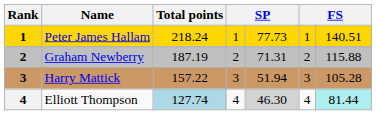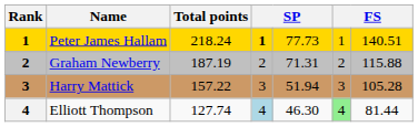Peter James Hallam | column 4: normal -> bold
Elliott Thompson | Total points: lightblue background -> no background
Elliott Thompson | column 4: no background -> lightblue background
Elliott Thompson | column 5: lightgrey background -> no background
Elliott Thompson | column 6: no background -> lightgreen background
Elliott Thompson | column 7: paleturquoise background -> no background
